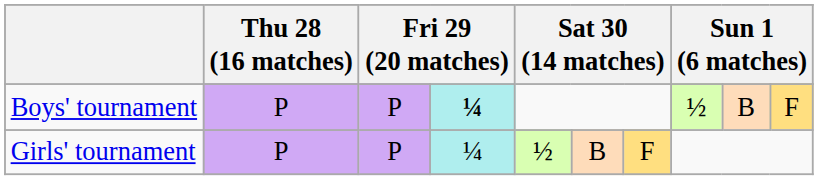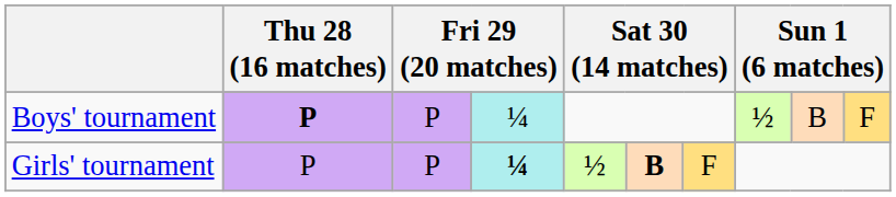Boys' tournament | Thu 28 (16 matches): normal -> bold
Boys' tournament | column 4: bold -> normal
Girls' tournament | column 4: normal -> bold
Girls' tournament | column 6: normal -> bold
